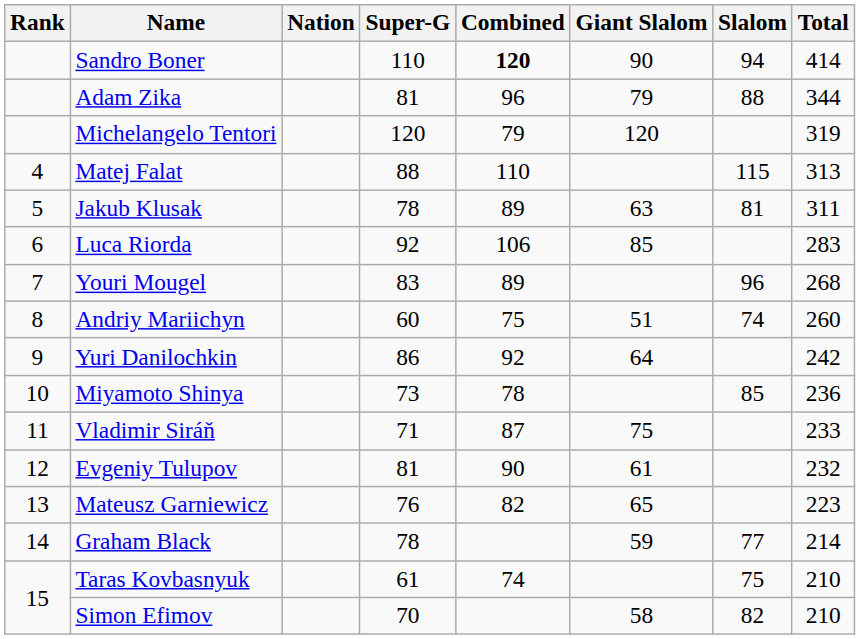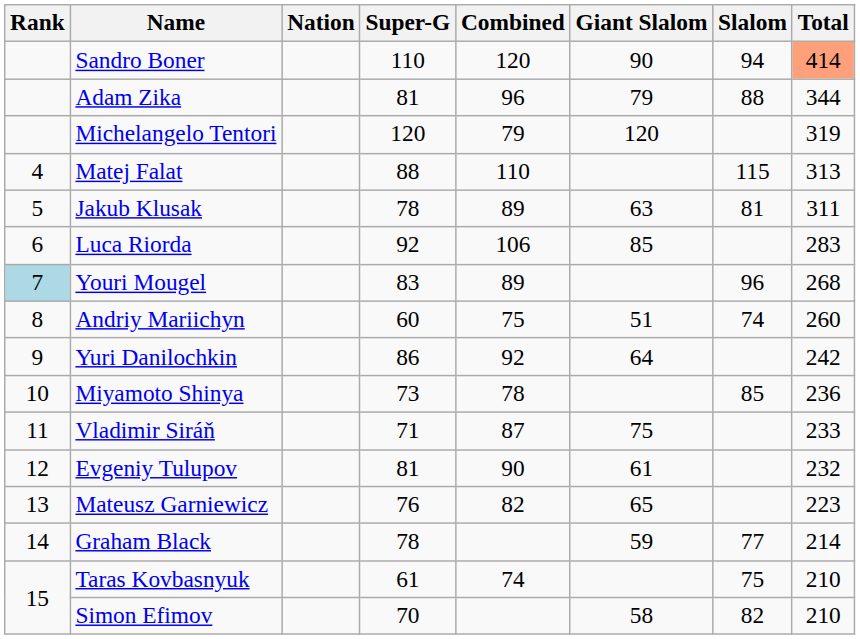Sandro Boner | Combined: bold -> normal
Sandro Boner | Total: no background -> lightsalmon background
Youri Mougel | Rank: no background -> lightblue background
